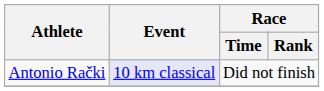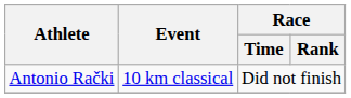Antonio Rački | Event: lavender background -> no background
